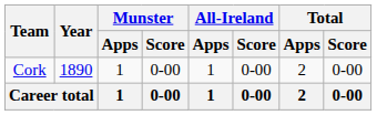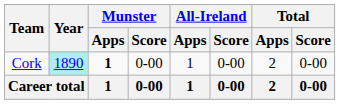Cork | Year: no background -> paleturquoise background
Cork | Munster / Apps: normal -> bold
